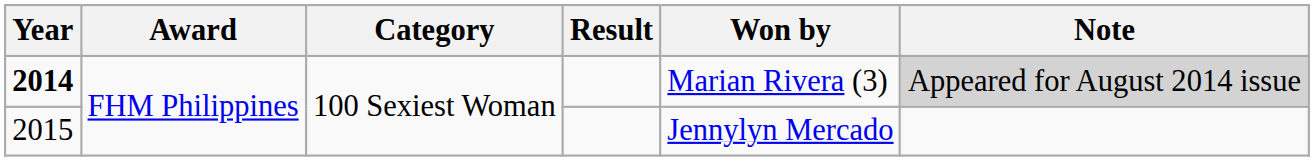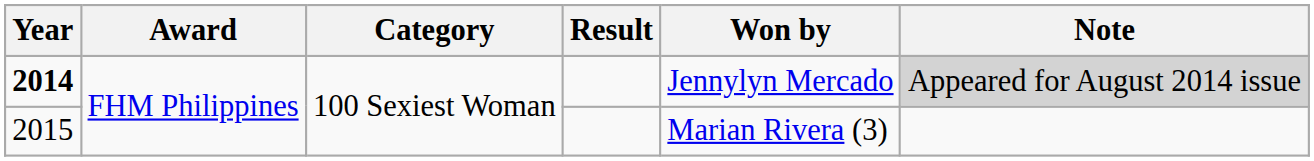2014 | Won by: Marian Rivera (3) -> Jennylyn Mercado
2015 | Won by: Jennylyn Mercado -> Marian Rivera (3)
